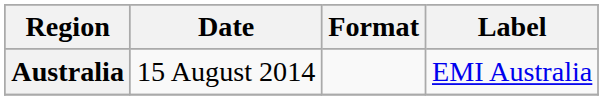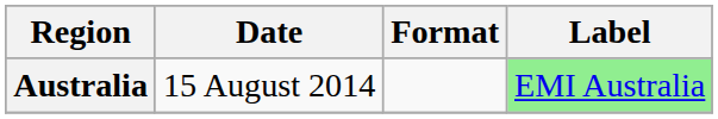Australia | Label: no background -> lightgreen background
